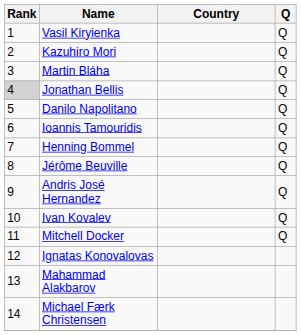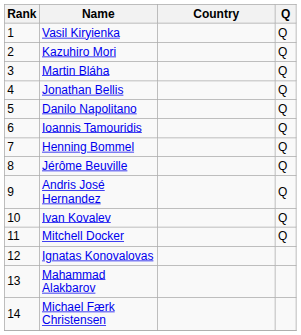Jonathan Bellis | Rank: lightgrey background -> no background
